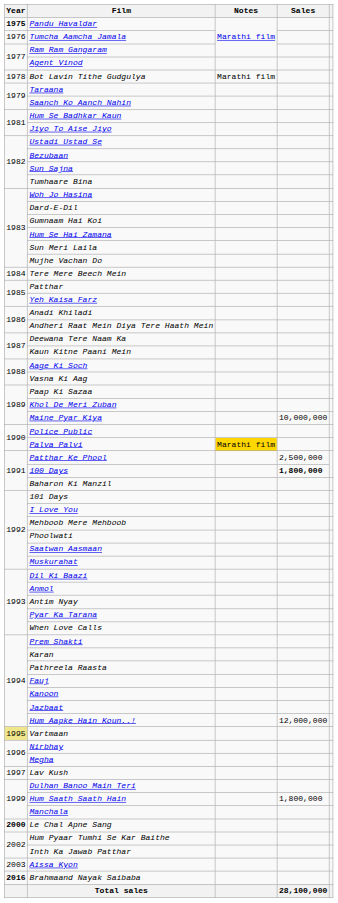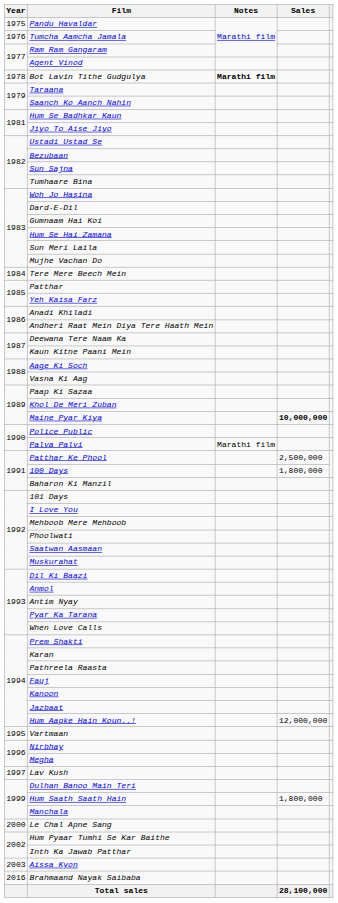Pandu Havaldar | Year: bold -> normal
Bot Lavin Tithe Gudgulya | Notes: normal -> bold
Maine Pyar Kiya | Sales: normal -> bold
Palva Palvi | Notes: gold background -> no background
100 Days | Sales: bold -> normal
Vartmaan | Year: khaki background -> no background
Le Chal Apne Sang | Year: bold -> normal
Brahmaand Nayak Saibaba | Year: bold -> normal
